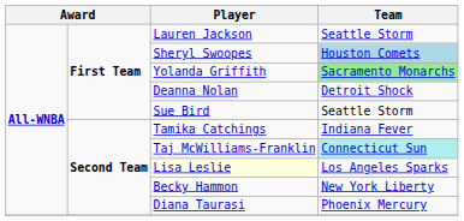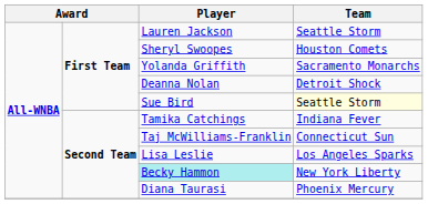row 3 | Team: lightblue background -> no background
row 4 | Team: lightgreen background -> no background
row 6 | Team: no background -> lightyellow background
row 8 | Team: paleturquoise background -> no background
row 9 | Player: lightyellow background -> no background
row 10 | Player: no background -> paleturquoise background
